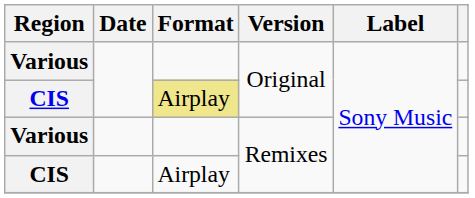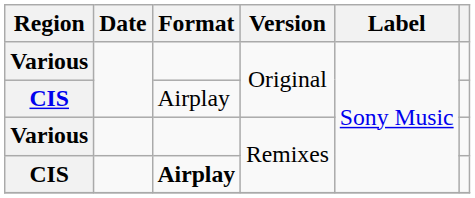CIS / Original | Format: khaki background -> no background
CIS / Remixes | Format: normal -> bold
